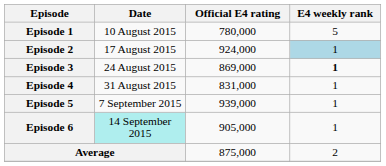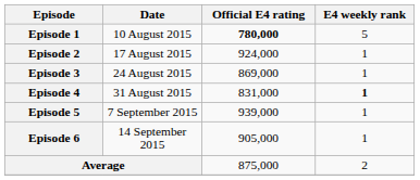Episode 1 | Official E4 rating: normal -> bold
Episode 2 | E4 weekly rank: lightblue background -> no background
Episode 3 | E4 weekly rank: bold -> normal
Episode 4 | E4 weekly rank: normal -> bold
Episode 6 | Date: paleturquoise background -> no background
